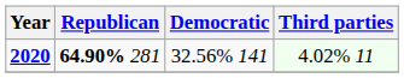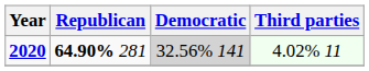2020 | Democratic: no background -> lightgrey background
